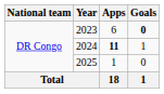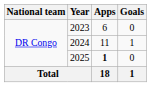2023 | Goals: bold -> normal
2024 | Apps: bold -> normal
2025 | Apps: normal -> bold
